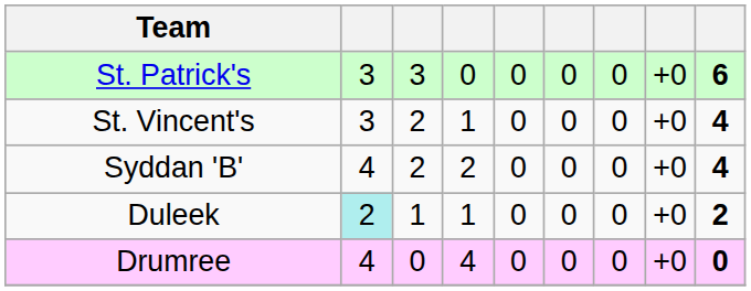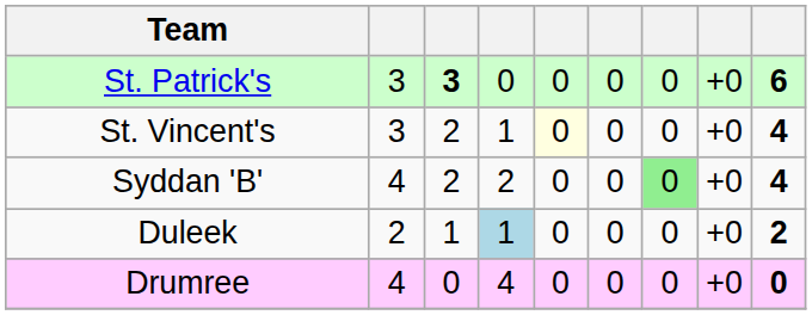St. Patrick's | column 3: normal -> bold
St. Vincent's | column 5: no background -> lightyellow background
Syddan 'B' | column 7: no background -> lightgreen background
Duleek | column 2: paleturquoise background -> no background
Duleek | column 4: no background -> lightblue background
